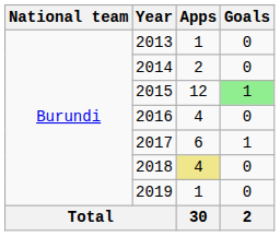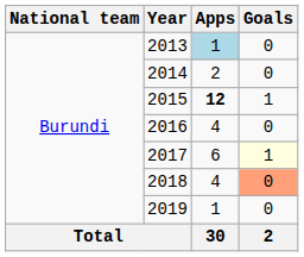2013 | Apps: no background -> lightblue background
2015 | Apps: normal -> bold
2015 | Goals: lightgreen background -> no background
2017 | Goals: no background -> lightyellow background
2018 | Apps: khaki background -> no background
2018 | Goals: no background -> lightsalmon background
